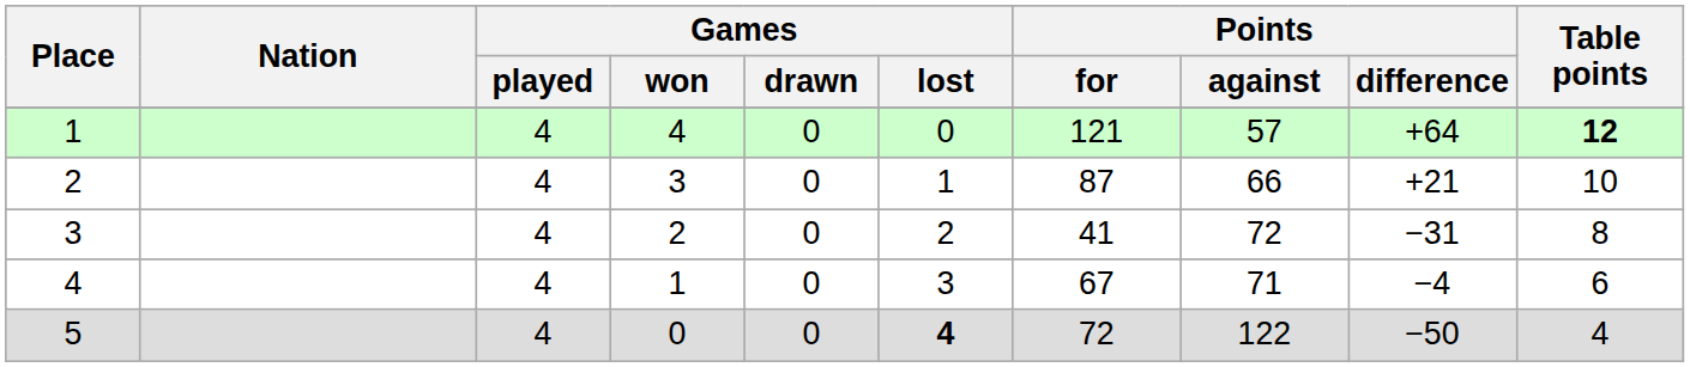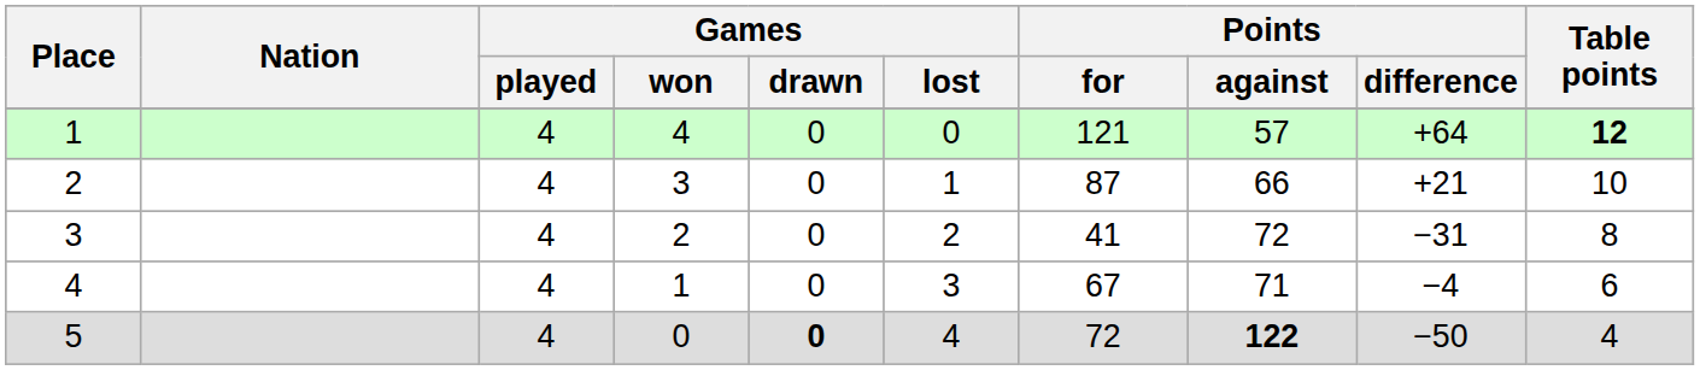5 | Games / drawn: normal -> bold
5 | Games / lost: bold -> normal
5 | Points / against: normal -> bold
